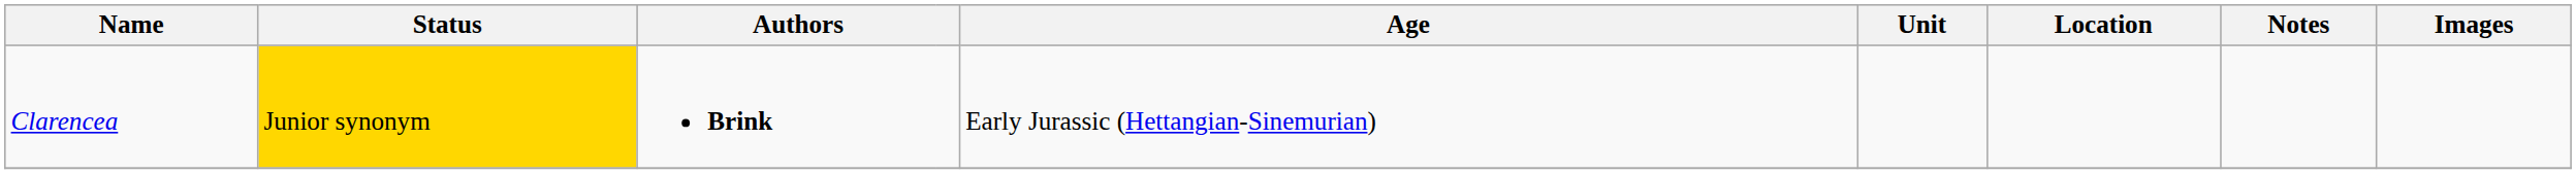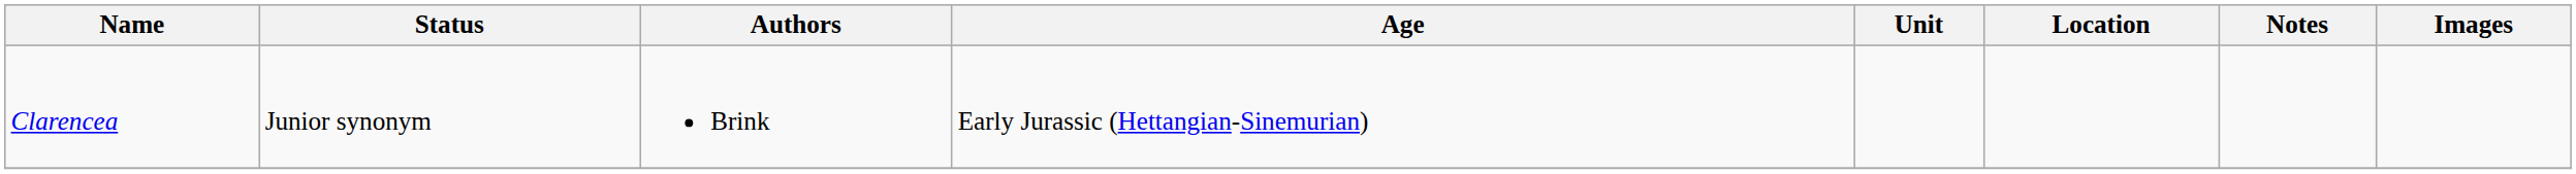Clarencea | Status: gold background -> no background
Clarencea | column 3: bold -> normal
